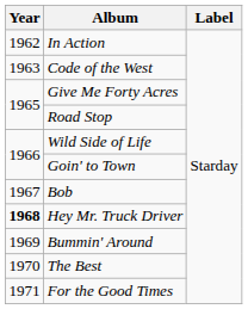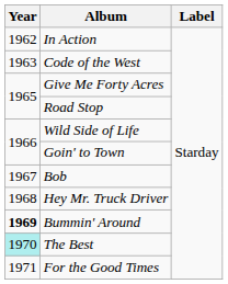Hey Mr. Truck Driver | Year: bold -> normal
Bummin' Around | Year: normal -> bold
The Best | Year: no background -> paleturquoise background
